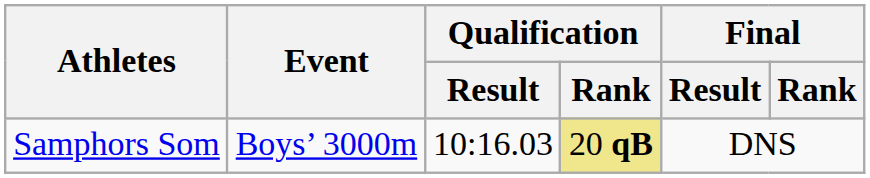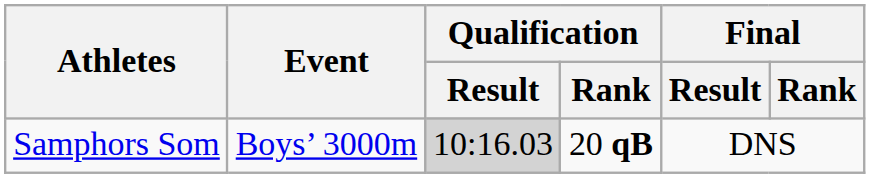Samphors Som | Qualification / Result: no background -> lightgrey background
Samphors Som | Qualification / Rank: khaki background -> no background
